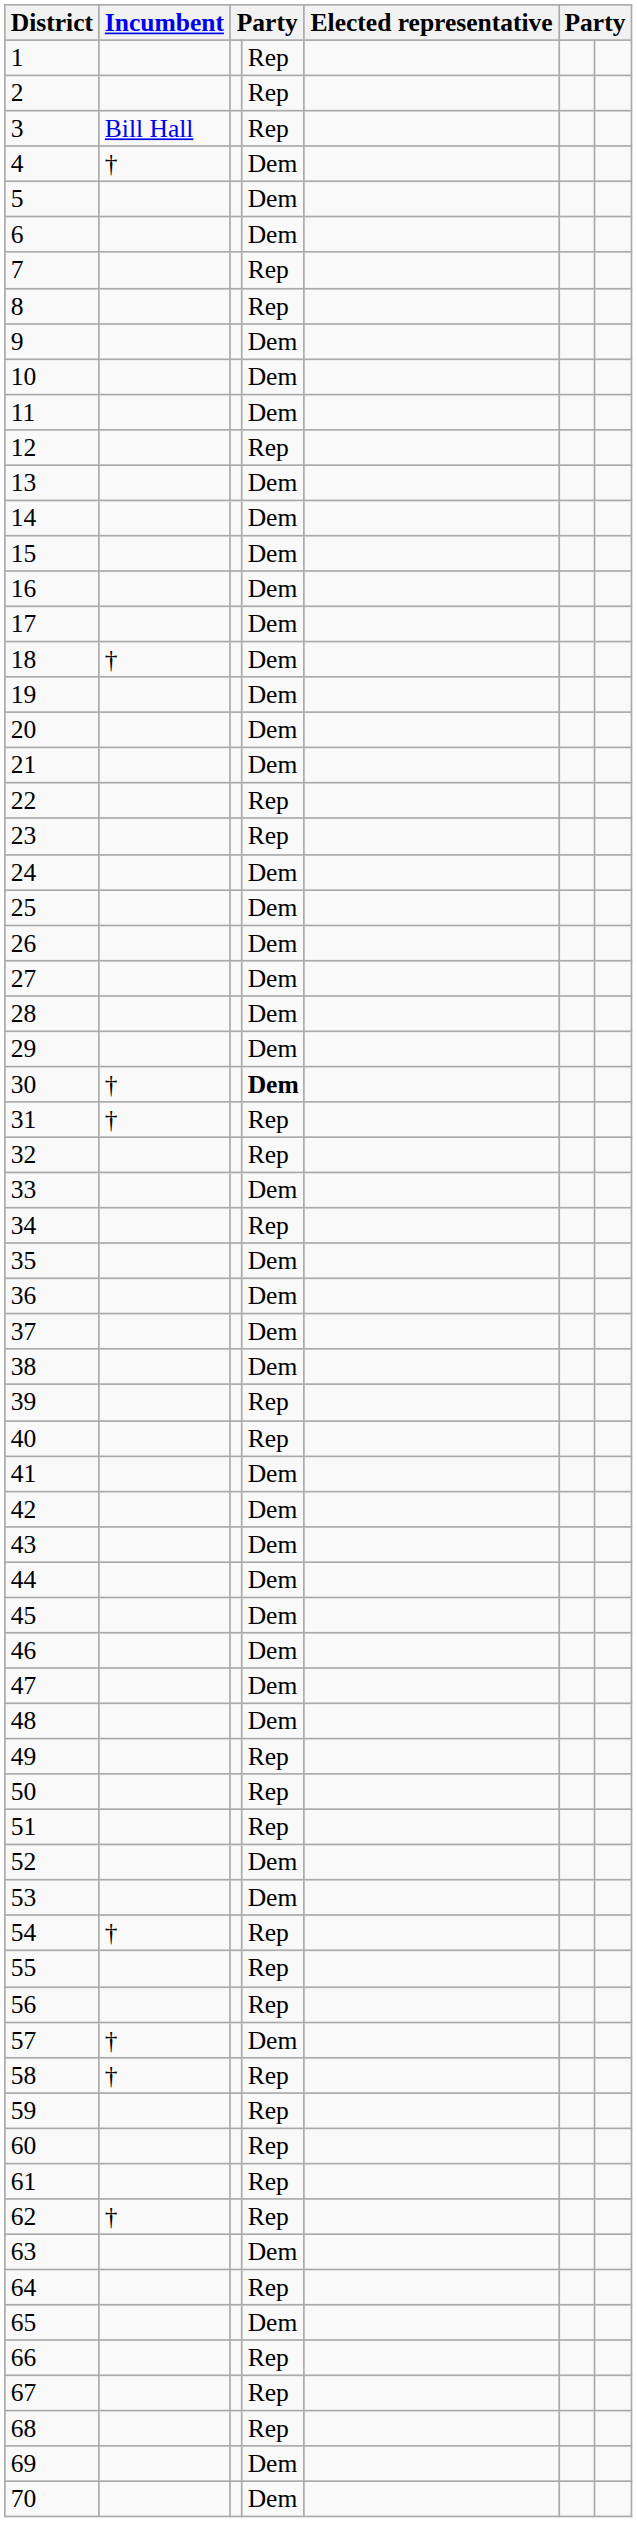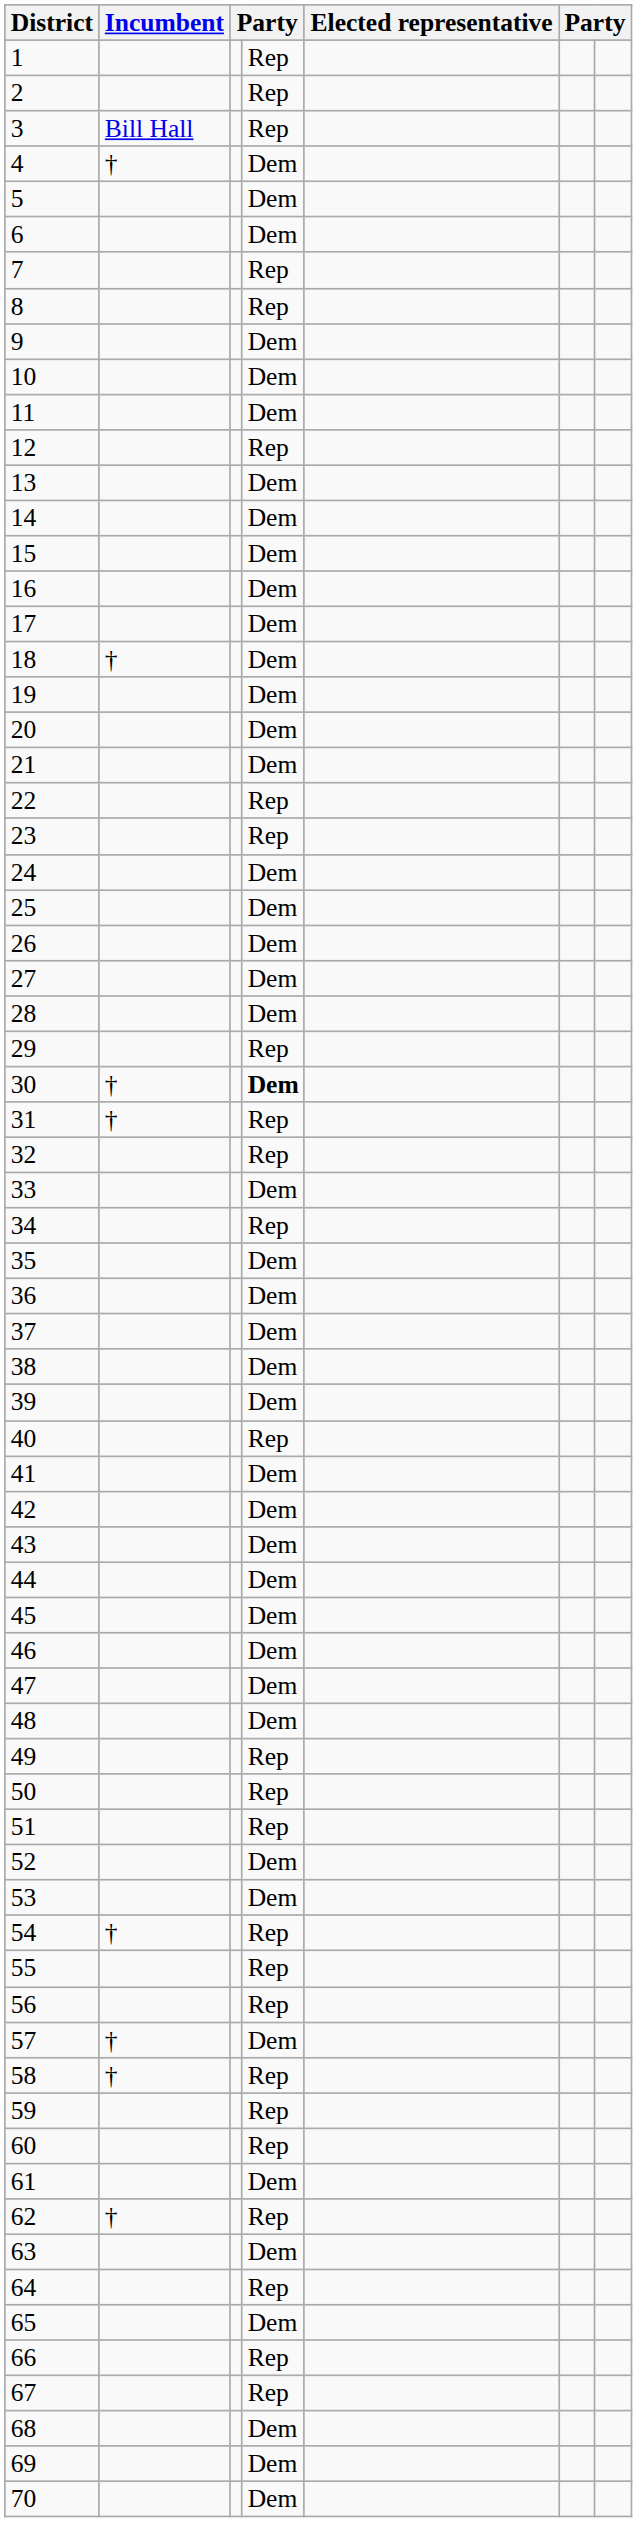29 | column 4: Dem -> Rep
39 | column 4: Rep -> Dem
61 | column 4: Rep -> Dem
68 | column 4: Rep -> Dem
